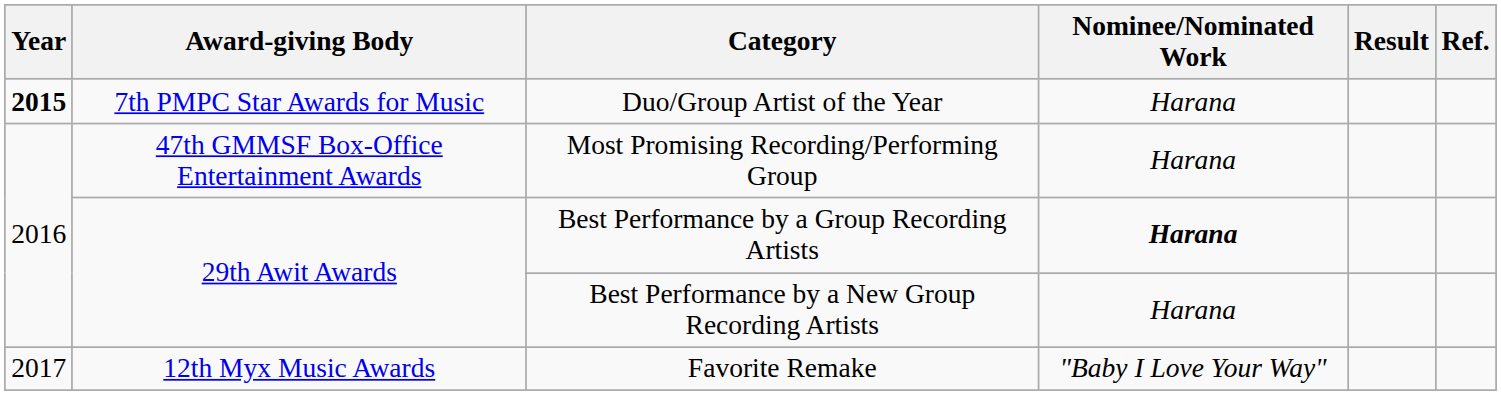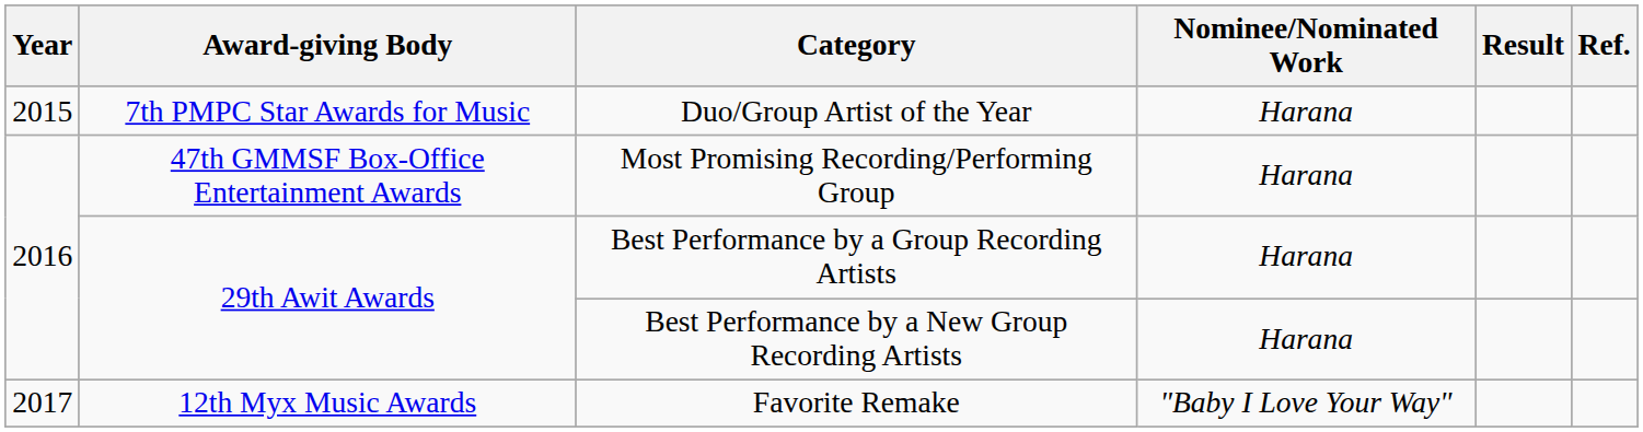Duo/Group Artist of the Year | Year: bold -> normal
Best Performance by a Group Recording Artists | Nominee/Nominated Work: bold -> normal
